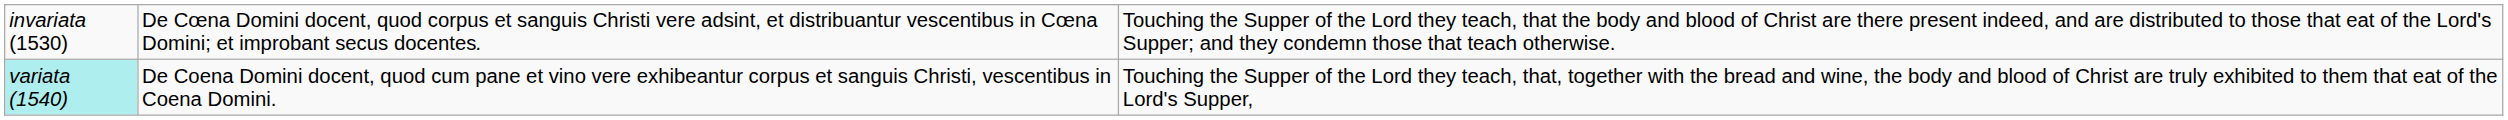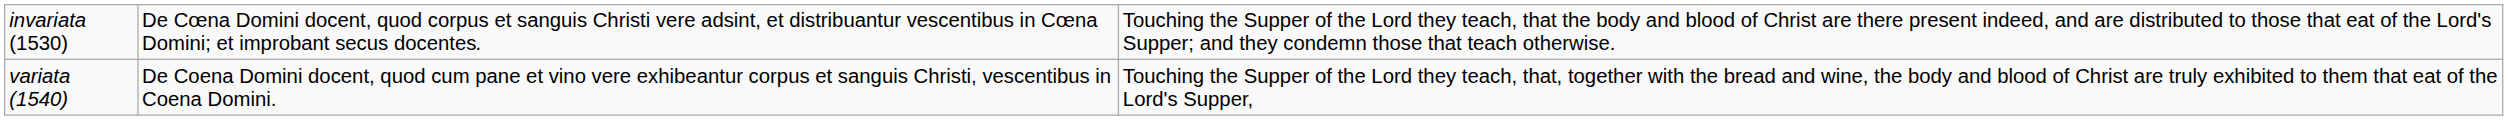variata (1540) | column 1: paleturquoise background -> no background
